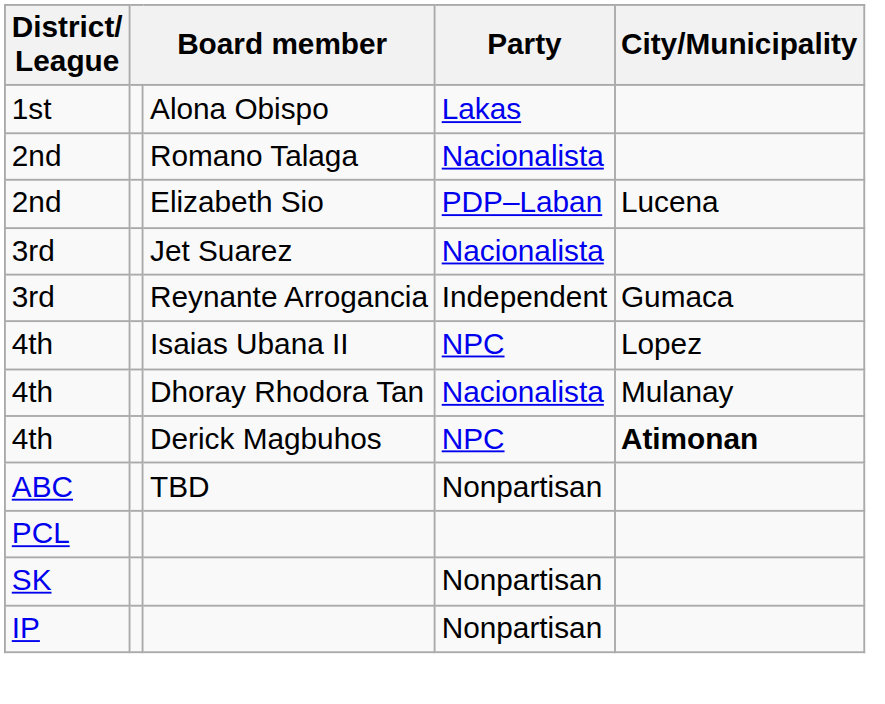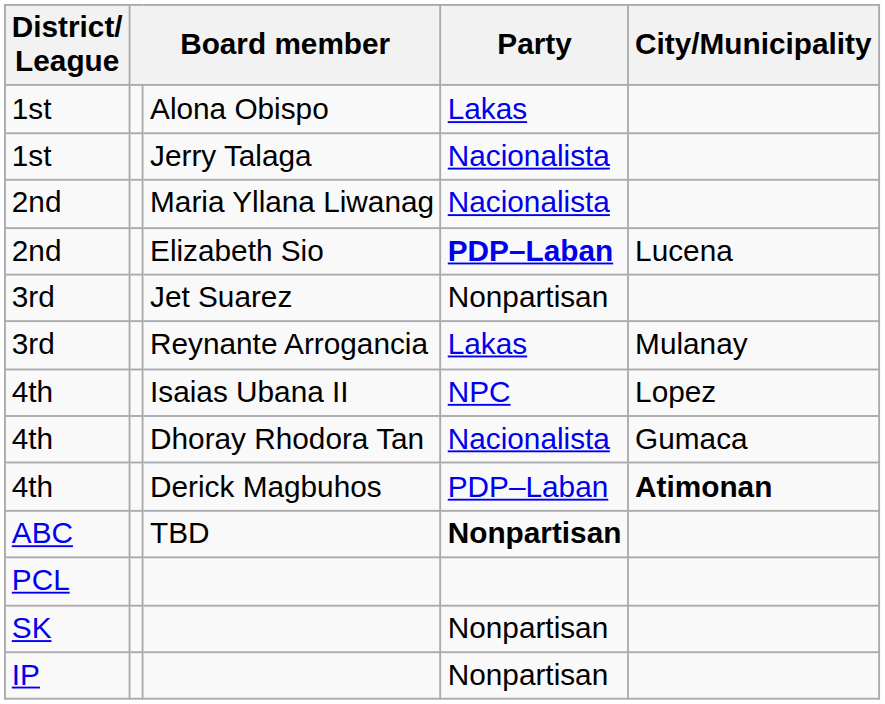+ row: 1st | Jerry Talaga | Nacionalista
+ row: 2nd | Maria Yllana Liwanag | Nacionalista
- row: 2nd | Romano Talaga | Nacionalista
Elizabeth Sio | Party: normal -> bold
Jet Suarez | Party: Nacionalista -> Nonpartisan
Reynante Arrogancia | Party: Independent -> Lakas
Reynante Arrogancia | City/Municipality: Gumaca -> Mulanay
Dhoray Rhodora Tan | City/Municipality: Mulanay -> Gumaca
Derick Magbuhos | Party: NPC -> PDP–Laban
TBD | Party: normal -> bold
